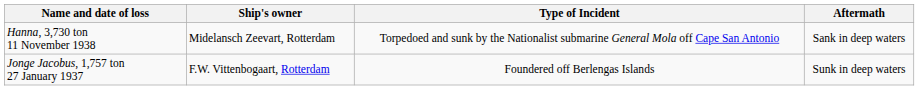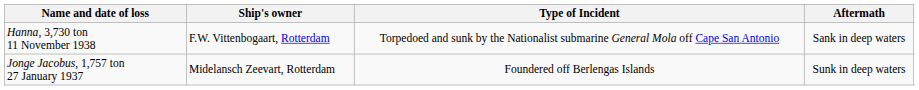Hanna, 3,730 ton 11 November 1938 | Ship's owner: Midelansch Zeevart, Rotterdam -> F.W. Vittenbogaart, Rotterdam
Jonge Jacobus, 1,757 ton 27 January 1937 | Ship's owner: F.W. Vittenbogaart, Rotterdam -> Midelansch Zeevart, Rotterdam
